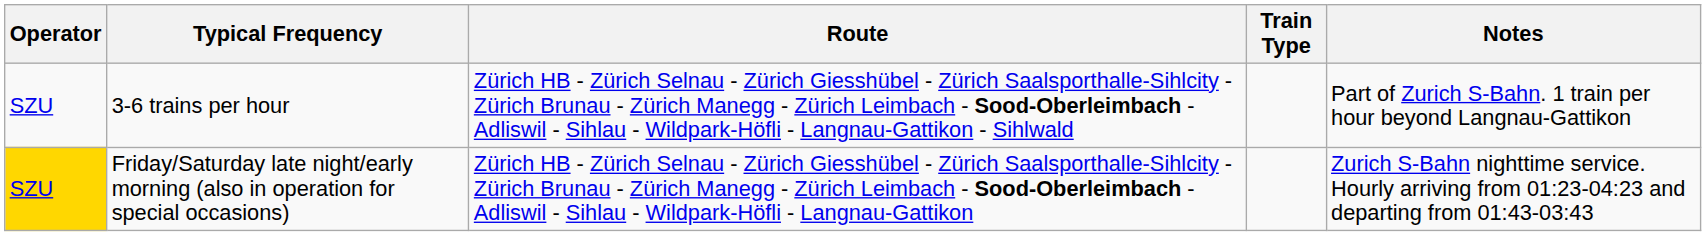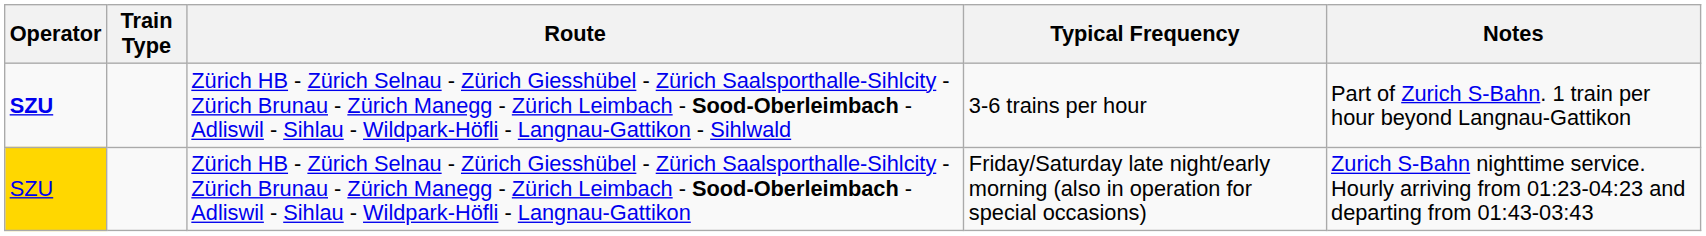columns swapped: Train Type <-> Typical Frequency
row 2 | Operator: normal -> bold
